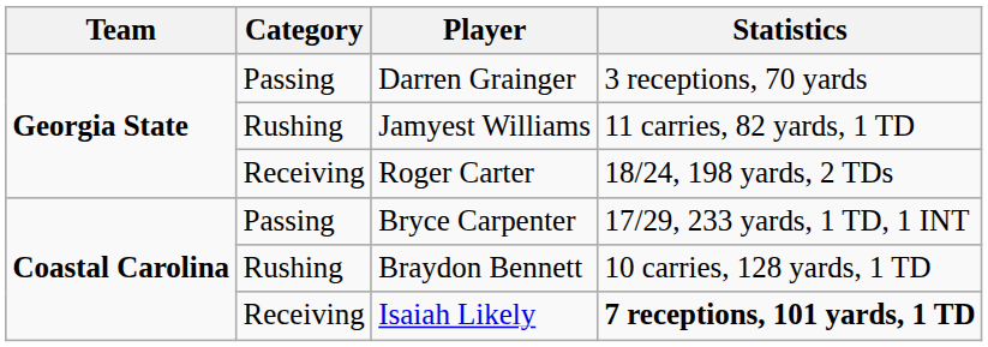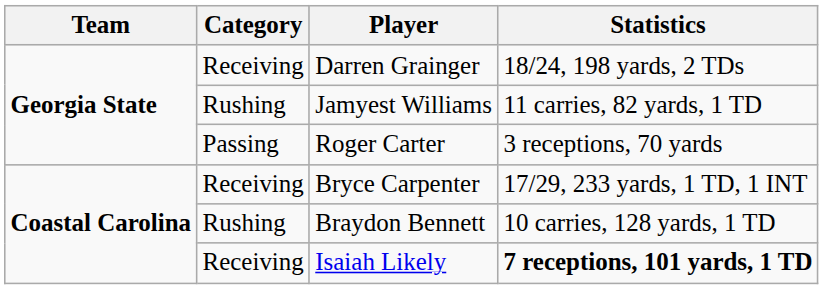Darren Grainger | Category: Passing -> Receiving
Darren Grainger | Statistics: 3 receptions, 70 yards -> 18/24, 198 yards, 2 TDs
Roger Carter | Category: Receiving -> Passing
Roger Carter | Statistics: 18/24, 198 yards, 2 TDs -> 3 receptions, 70 yards
Bryce Carpenter | Category: Passing -> Receiving
